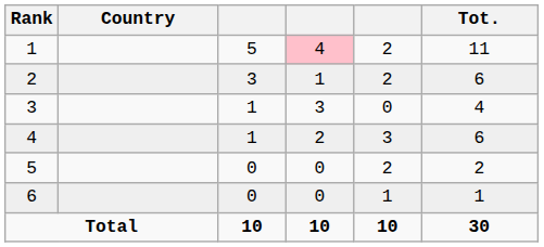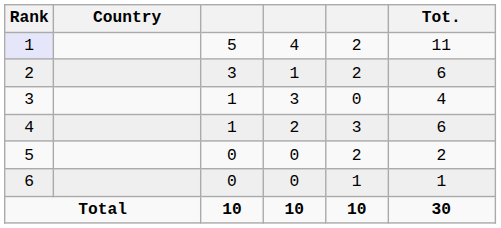row 2 | Rank: no background -> lavender background
row 2 | column 4: pink background -> no background
